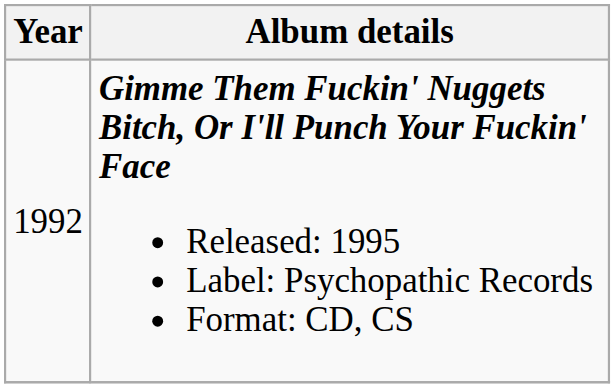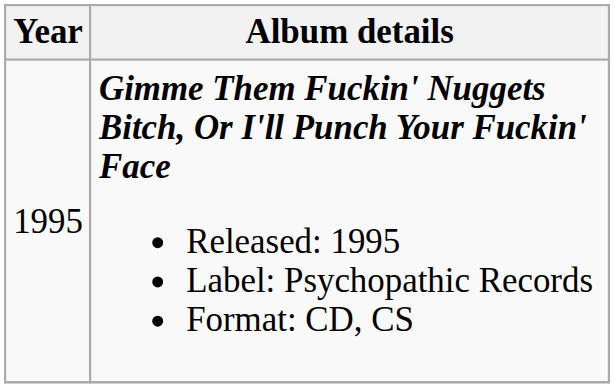row 2 | Year: 1992 -> 1995
